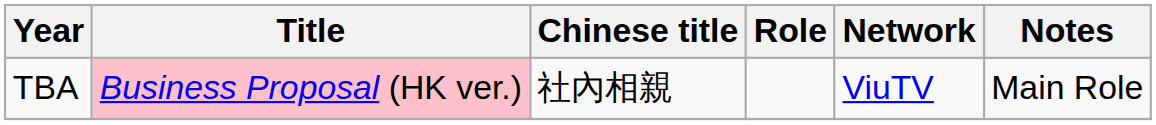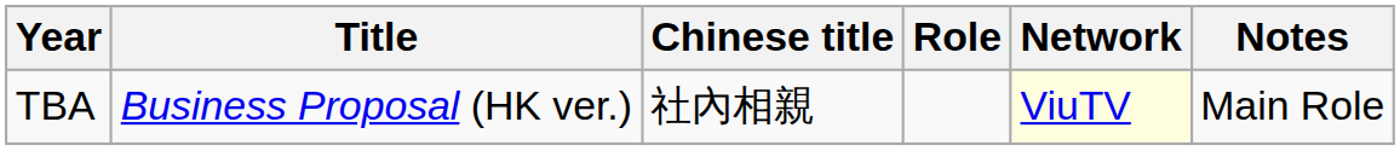TBA | Title: pink background -> no background
TBA | Network: no background -> lightyellow background
